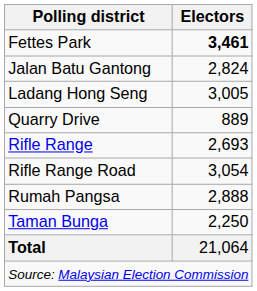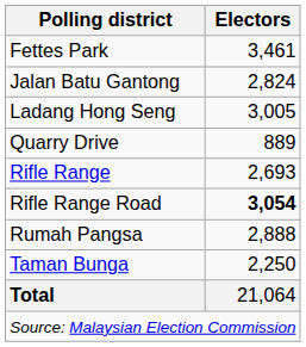Fettes Park | Electors: bold -> normal
Rifle Range Road | Electors: normal -> bold
